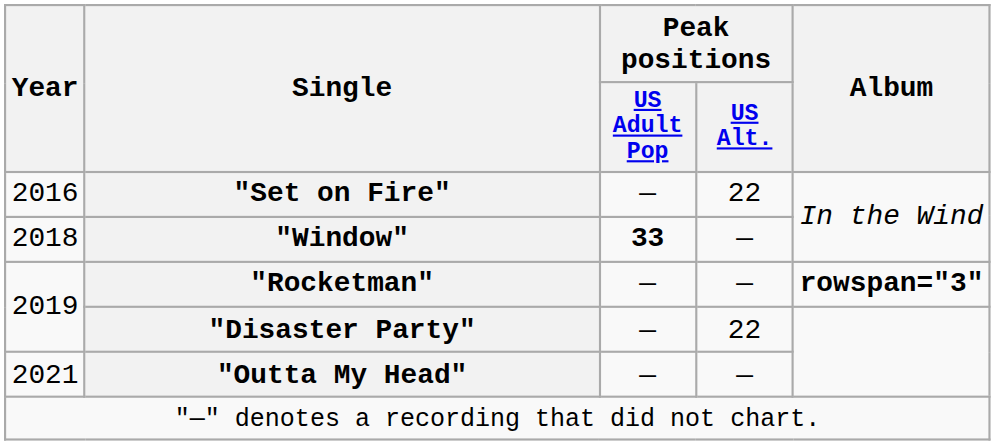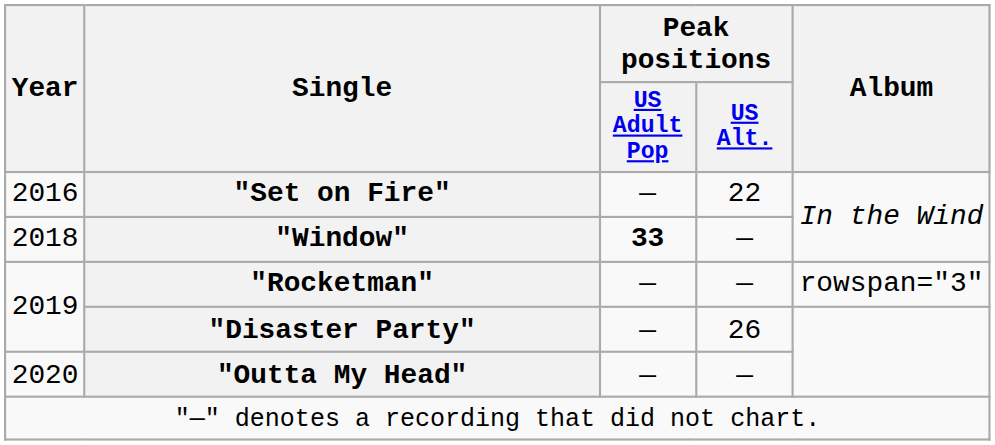"Rocketman" | Album: bold -> normal
"Disaster Party" | Peak positions / US Alt.: 22 -> 26
"Outta My Head" | Year: 2021 -> 2020
